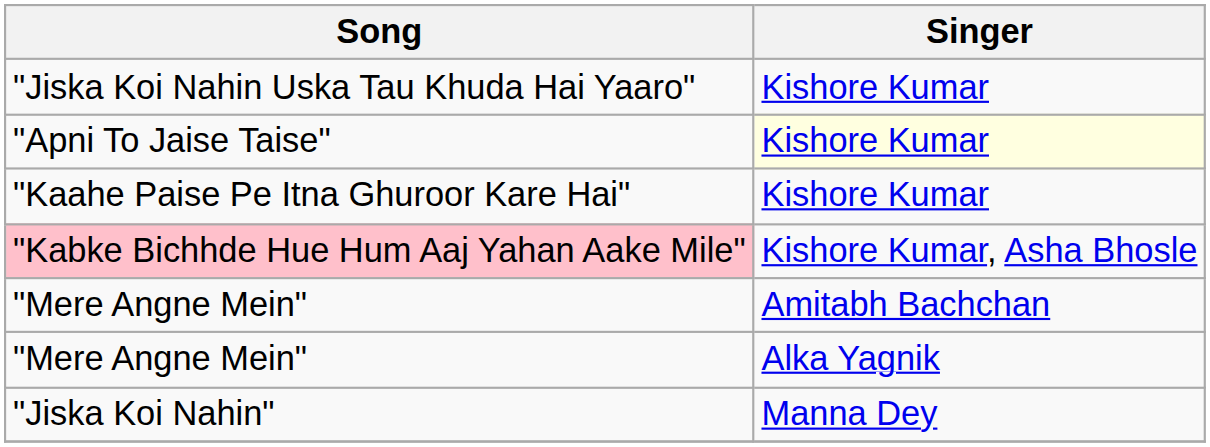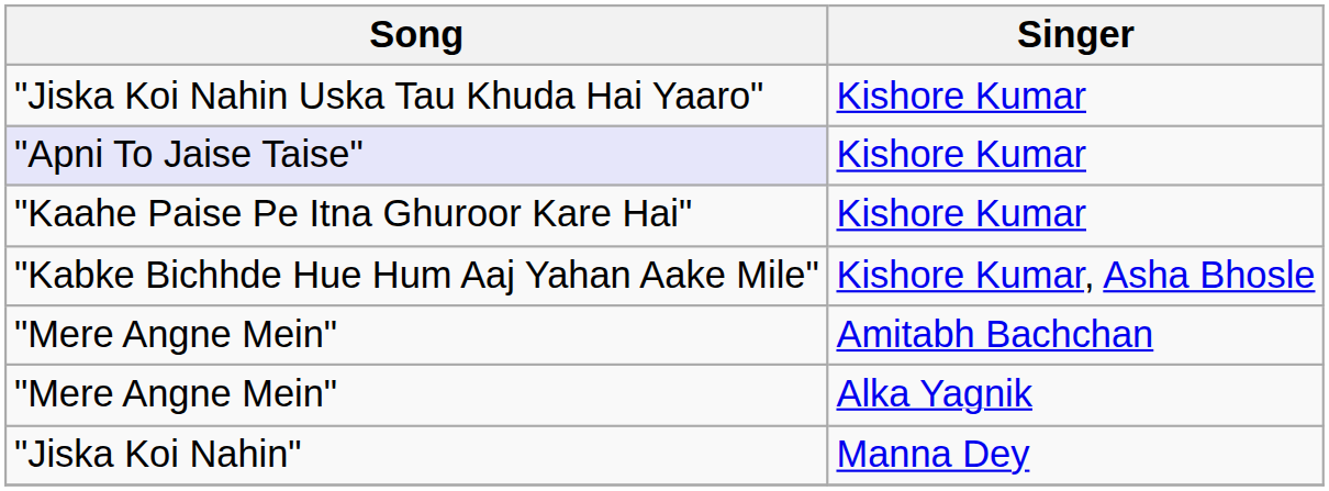row 3 | Song: no background -> lavender background
row 3 | Singer: lightyellow background -> no background
row 5 | Song: pink background -> no background
